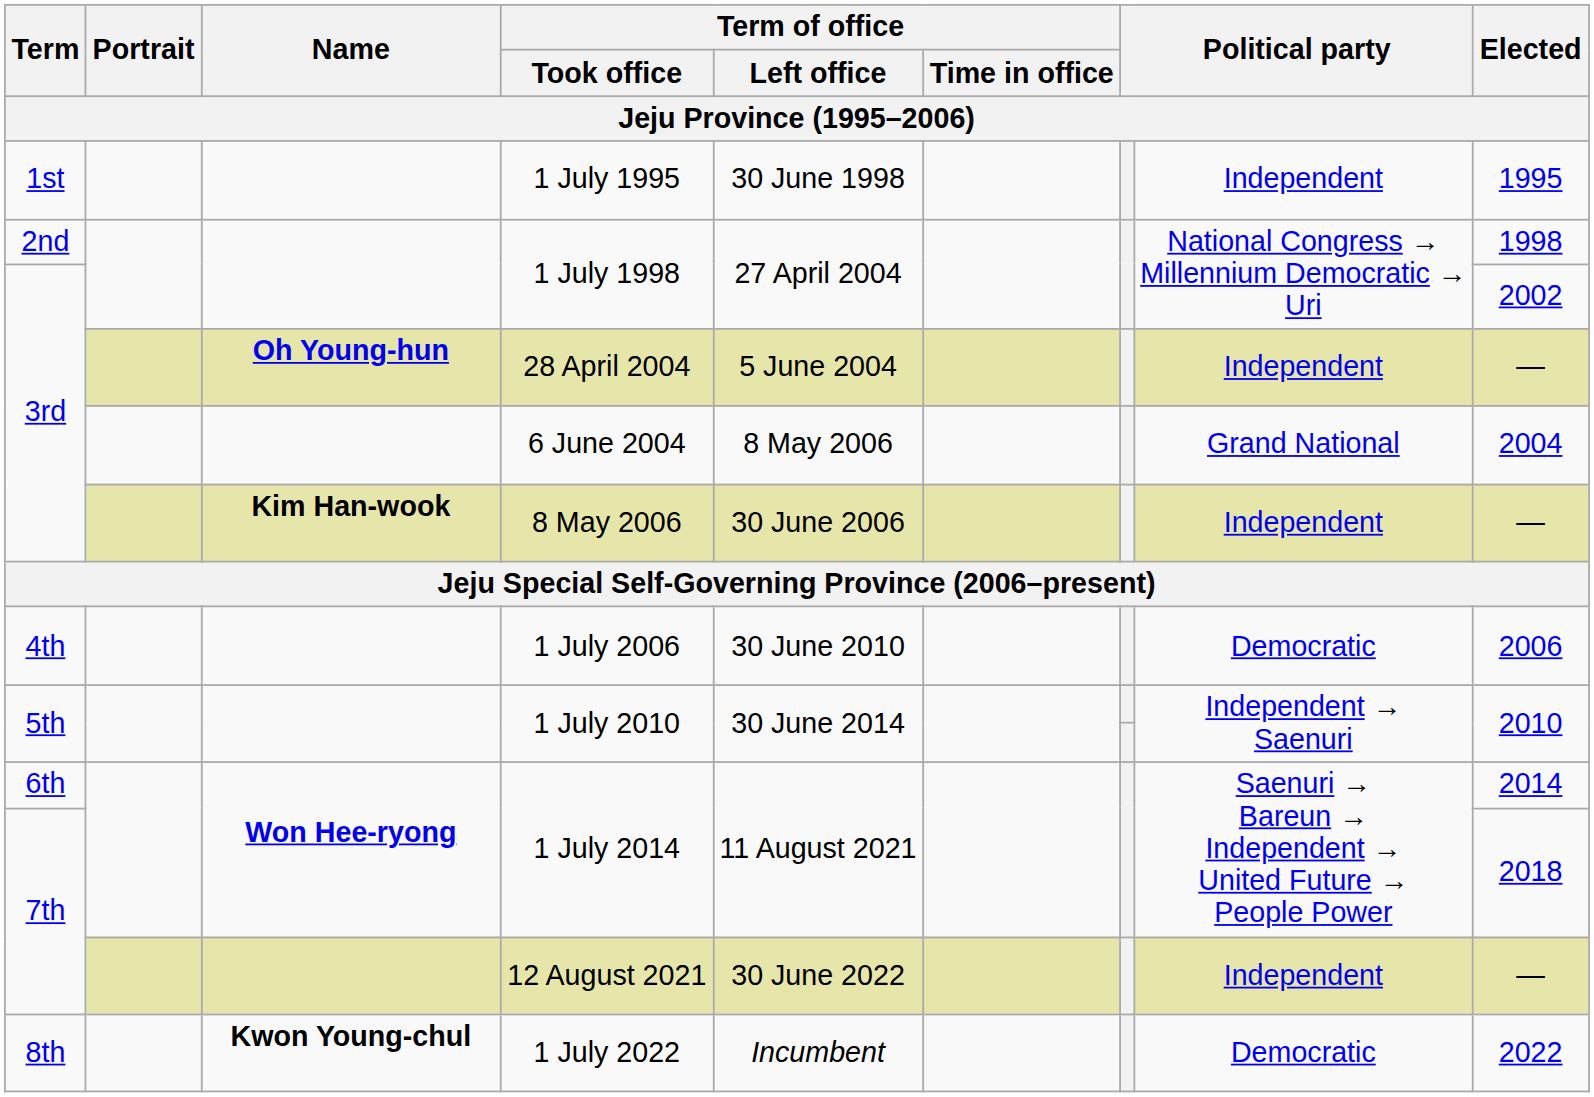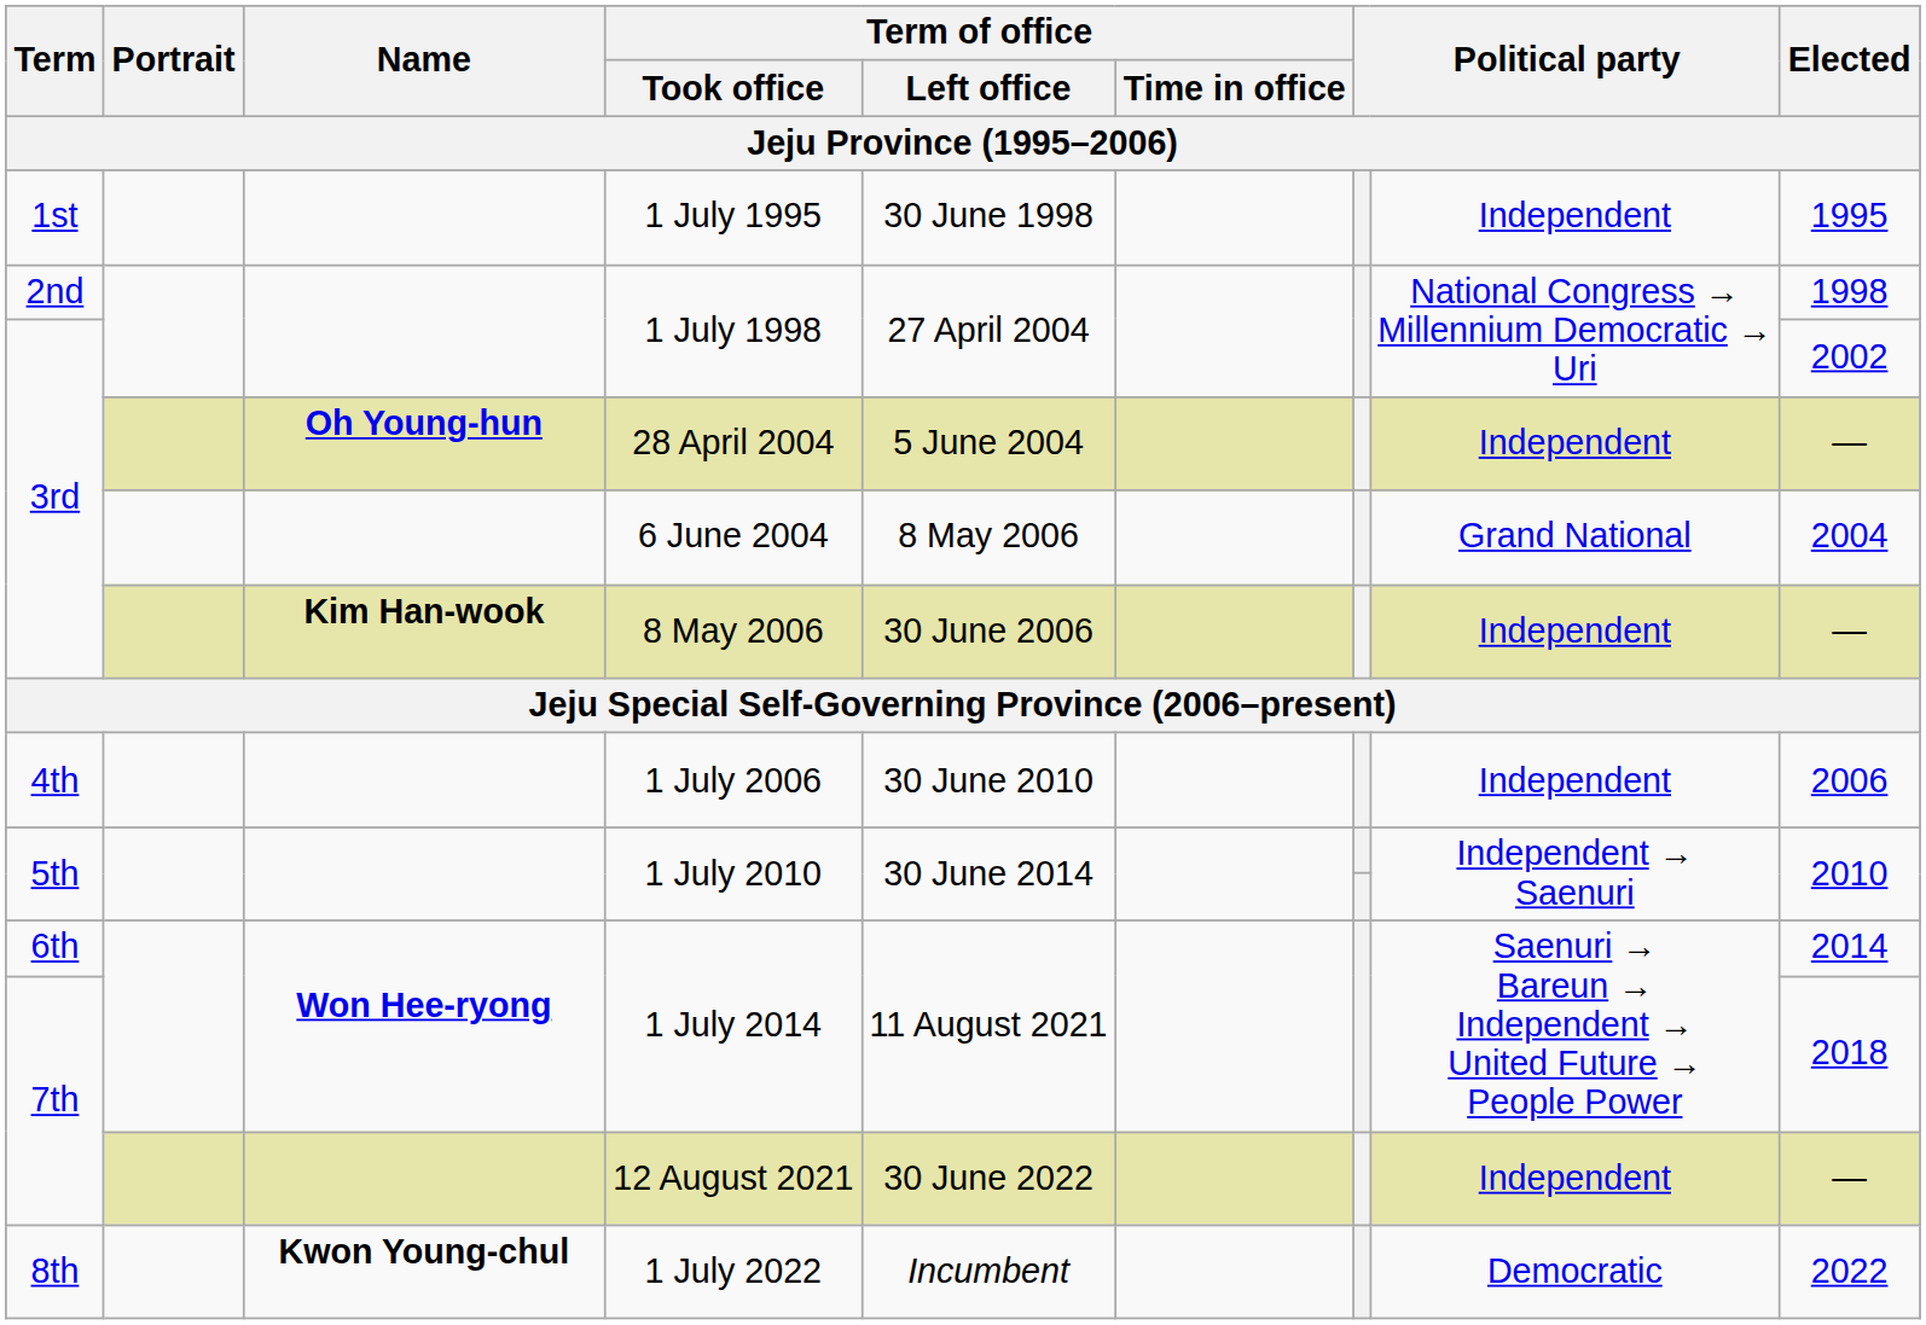1 July 2006 | column 8: Democratic -> Independent
